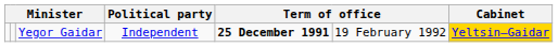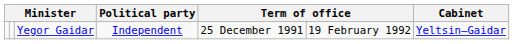Yegor Gaidar | column 5: bold -> normal
Yegor Gaidar | Cabinet: gold background -> no background
